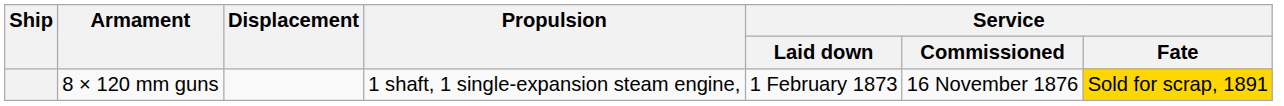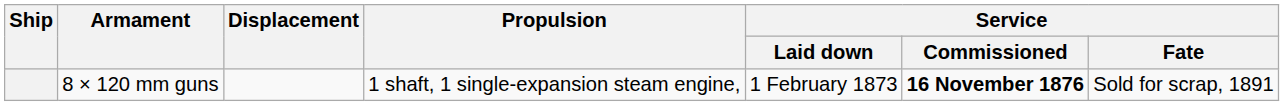8 × 120 mm guns | Service / Commissioned: normal -> bold
8 × 120 mm guns | Service / Fate: gold background -> no background
